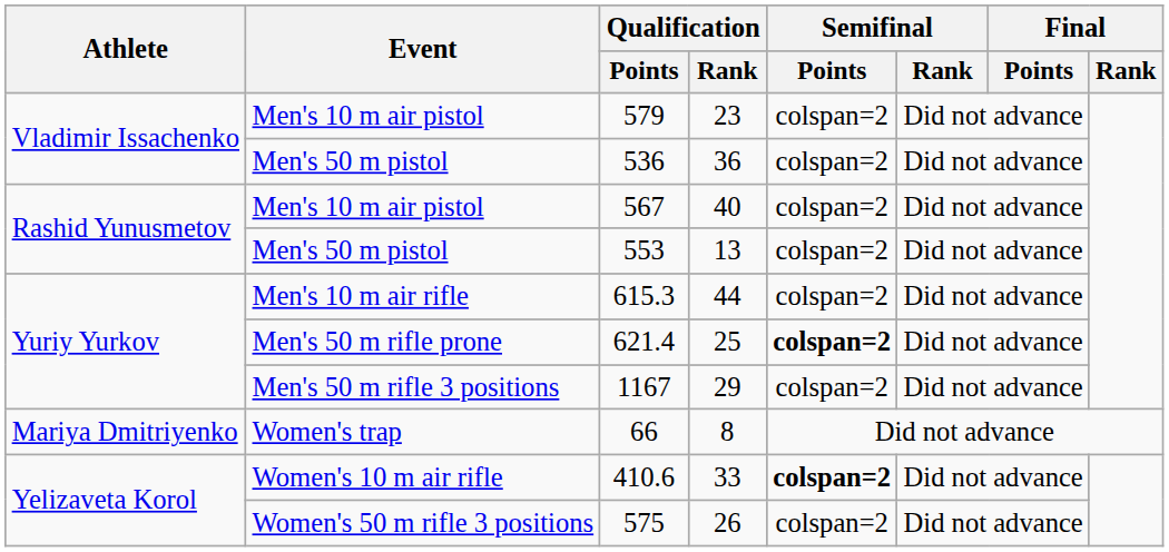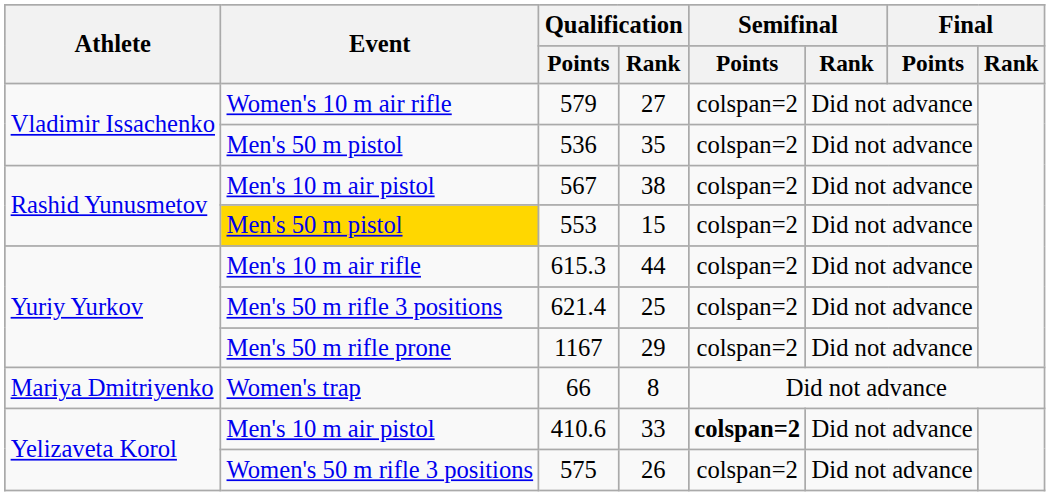579 | Event: Men's 10 m air pistol -> Women's 10 m air rifle
579 | Qualification / Rank: 23 -> 27
536 | Qualification / Rank: 36 -> 35
567 | Qualification / Rank: 40 -> 38
553 | Event: no background -> gold background
553 | Qualification / Rank: 13 -> 15
621.4 | Event: Men's 50 m rifle prone -> Men's 50 m rifle 3 positions
621.4 | Semifinal / Points: bold -> normal
1167 | Event: Men's 50 m rifle 3 positions -> Men's 50 m rifle prone
410.6 | Event: Women's 10 m air rifle -> Men's 10 m air pistol
